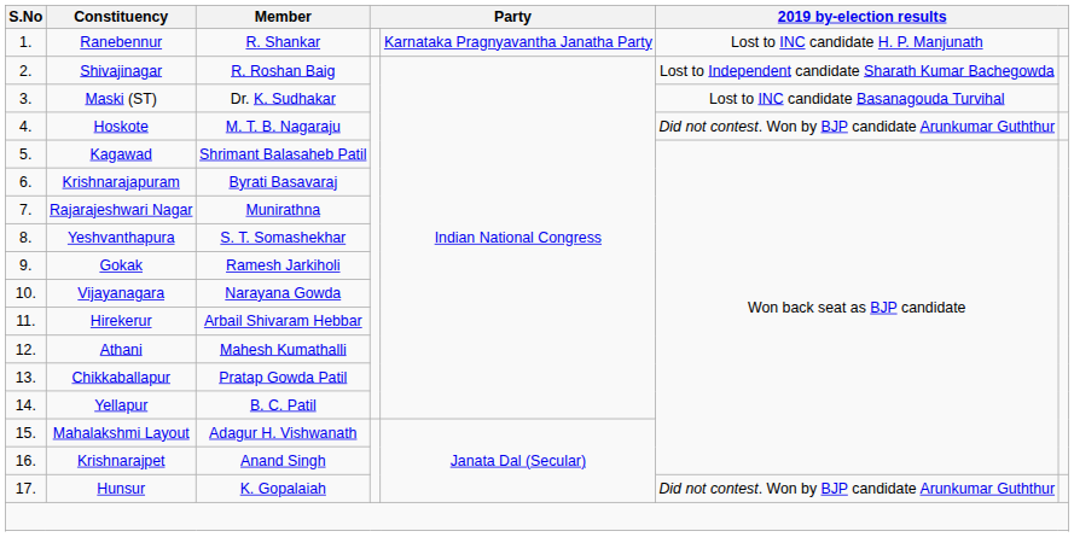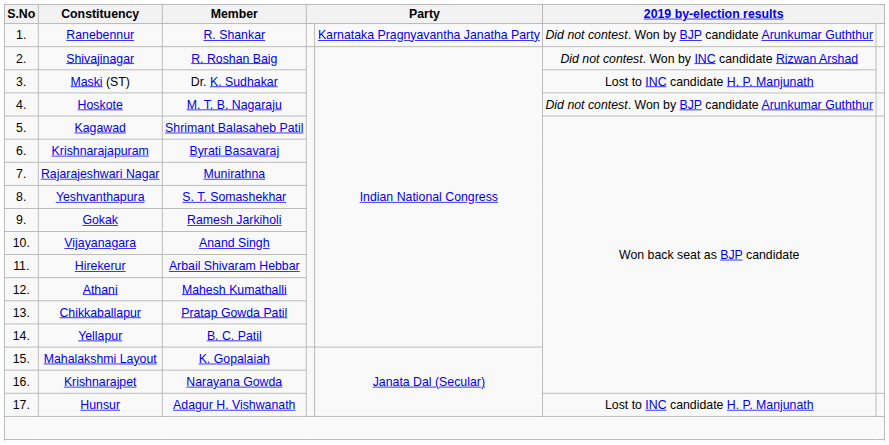Ranebennur | column 6: Lost to INC candidate H. P. Manjunath -> Did not contest. Won by BJP candidate Arunkumar Guththur
Shivajinagar | column 6: Lost to Independent candidate Sharath Kumar Bachegowda -> Did not contest. Won by INC candidate Rizwan Arshad
Maski (ST) | column 6: Lost to INC candidate Basanagouda Turvihal -> Lost to INC candidate H. P. Manjunath
Vijayanagara | Member: Narayana Gowda -> Anand Singh
Mahalakshmi Layout | Member: Adagur H. Vishwanath -> K. Gopalaiah
Krishnarajpet | Member: Anand Singh -> Narayana Gowda
Hunsur | Member: K. Gopalaiah -> Adagur H. Vishwanath
Hunsur | column 6: Did not contest. Won by BJP candidate Arunkumar Guththur -> Lost to INC candidate H. P. Manjunath
